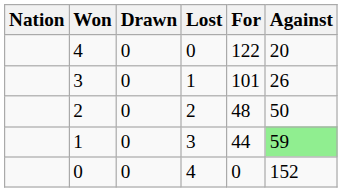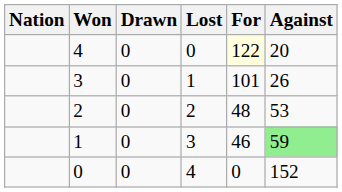row 2 | For: no background -> lightyellow background
row 4 | Against: 50 -> 53
row 5 | For: 44 -> 46
